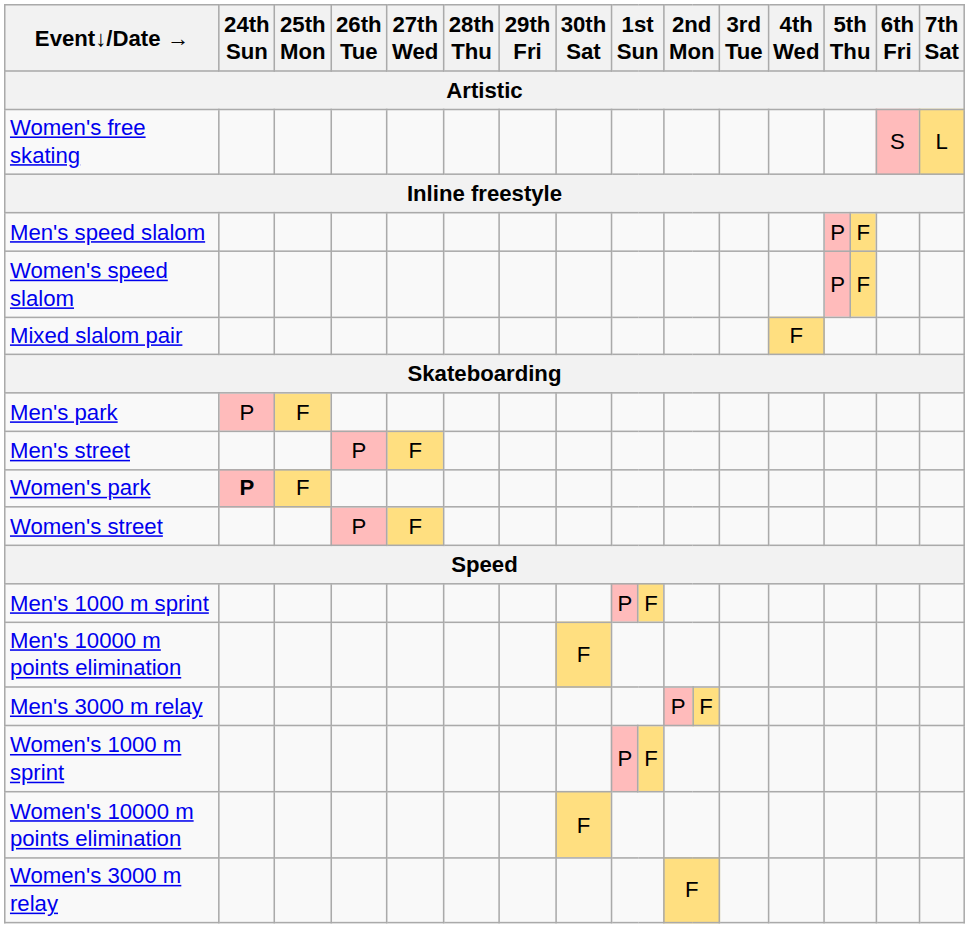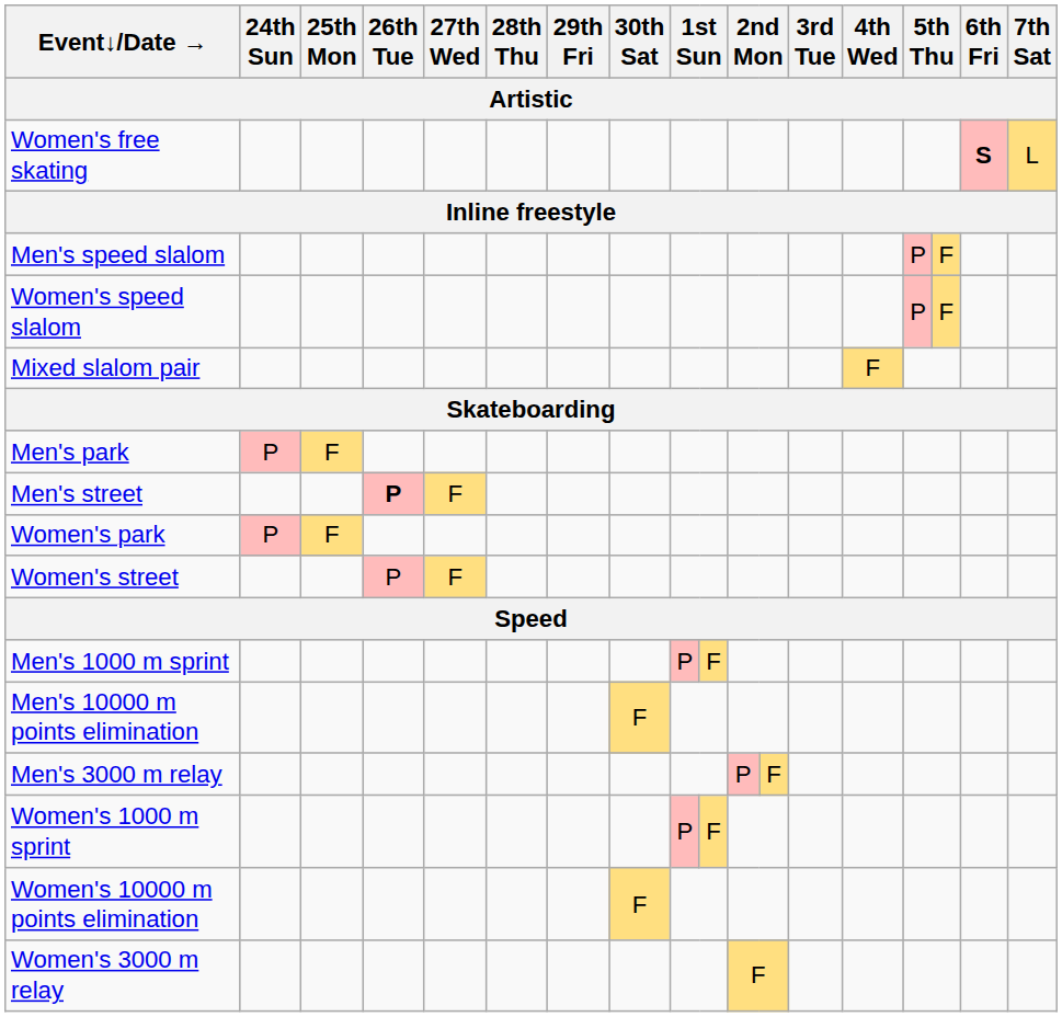Women's free skating | 6th Fri: normal -> bold
Men's street | 26th Tue: normal -> bold
Women's park | 24th Sun: bold -> normal
